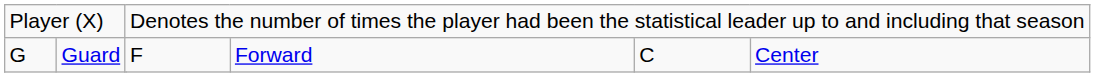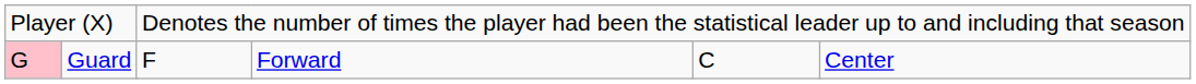Guard | column 1: no background -> pink background
